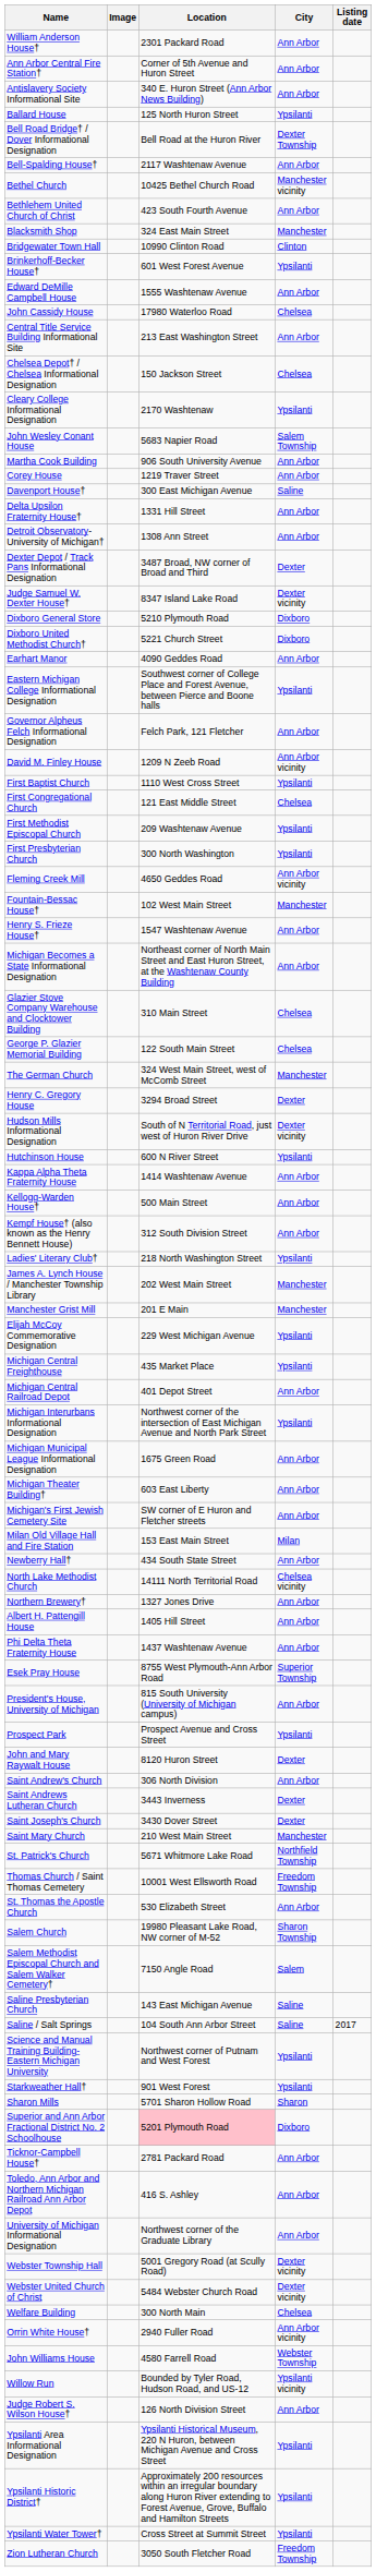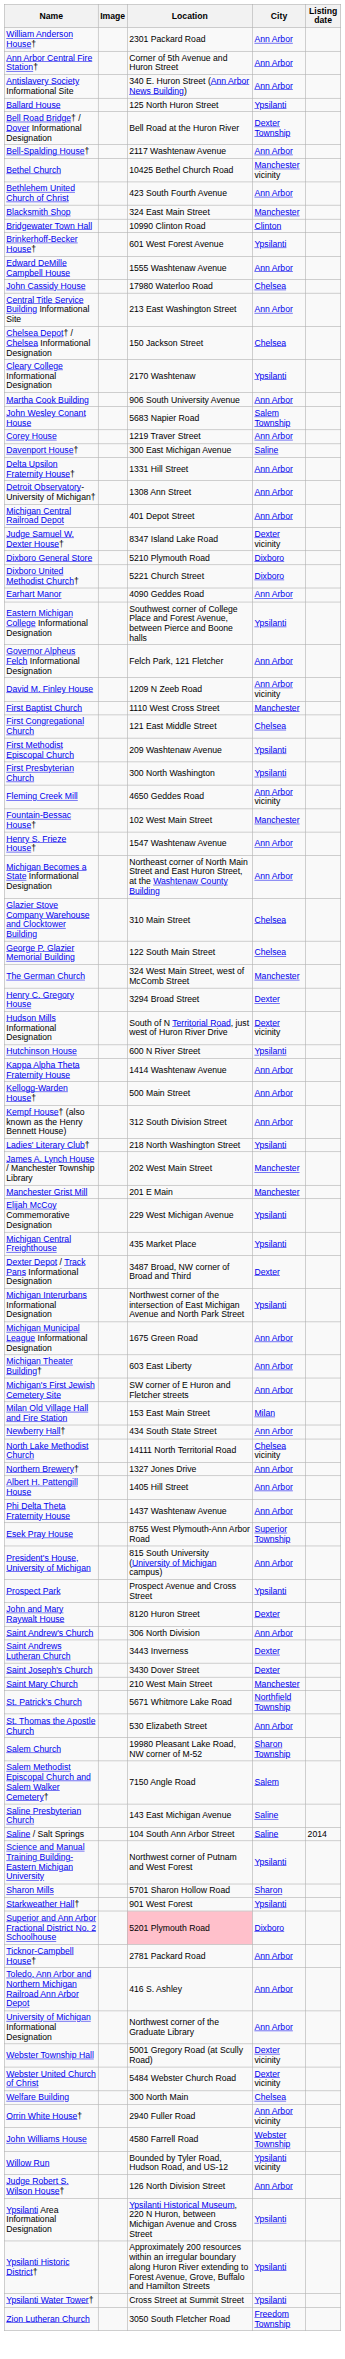rows swapped: John Wesley Conant House <-> Martha Cook Building
rows swapped: Dexter Depot / Track Pans Informational Designation <-> Michigan Central Railroad Depot
First Baptist Church | City: Ypsilanti -> Manchester
- row: Thomas Church / Saint Thomas Cemetery | 10001 West Ellsworth Road | Freedom Township
Saline / Salt Springs | Listing date: 2017 -> 2014
rows swapped: Sharon Mills <-> Starkweather Hall†
